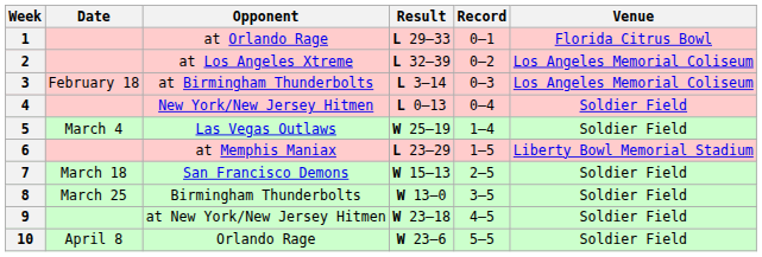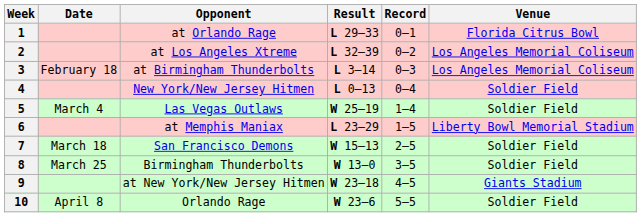9 | Venue: Soldier Field -> Giants Stadium
